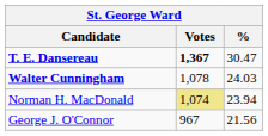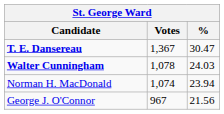T. E. Dansereau | Votes: bold -> normal
Norman H. MacDonald | Votes: khaki background -> no background
